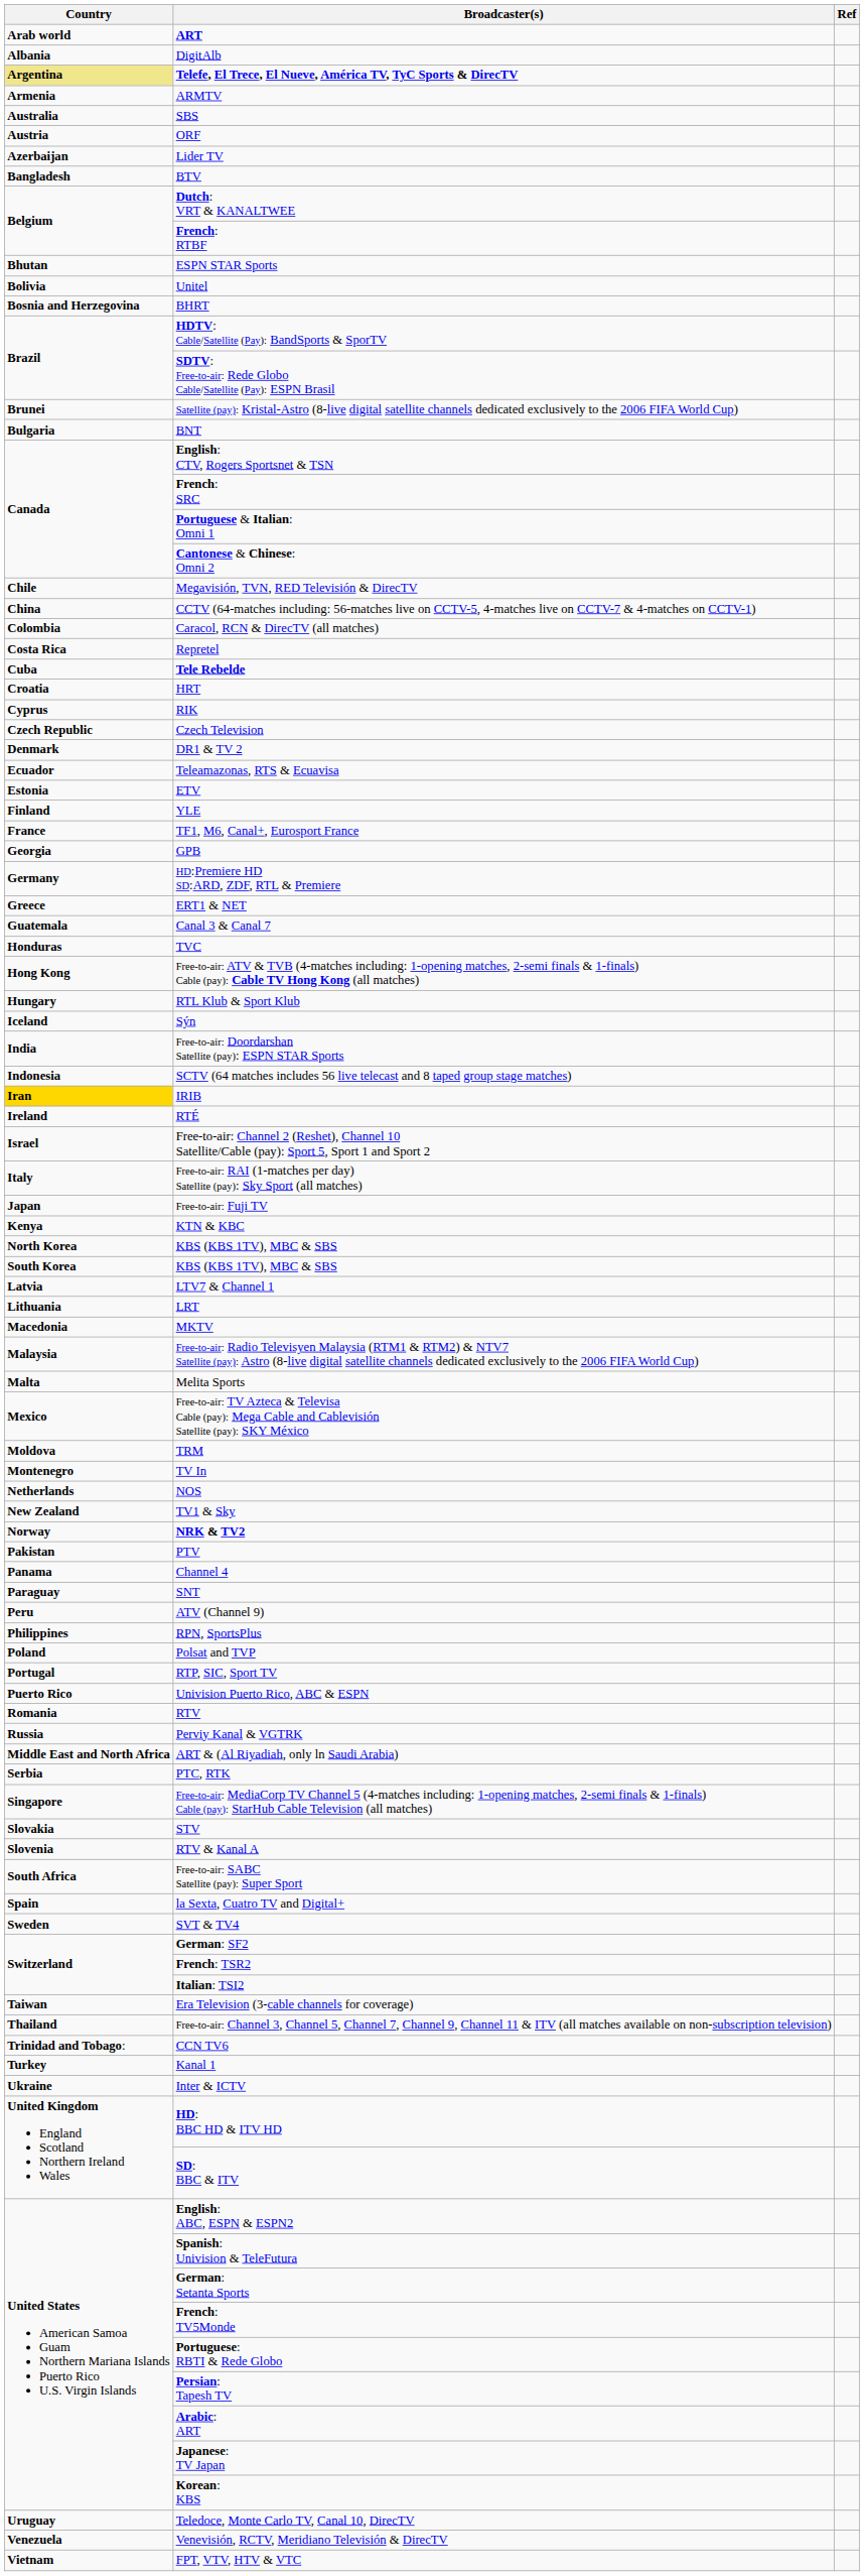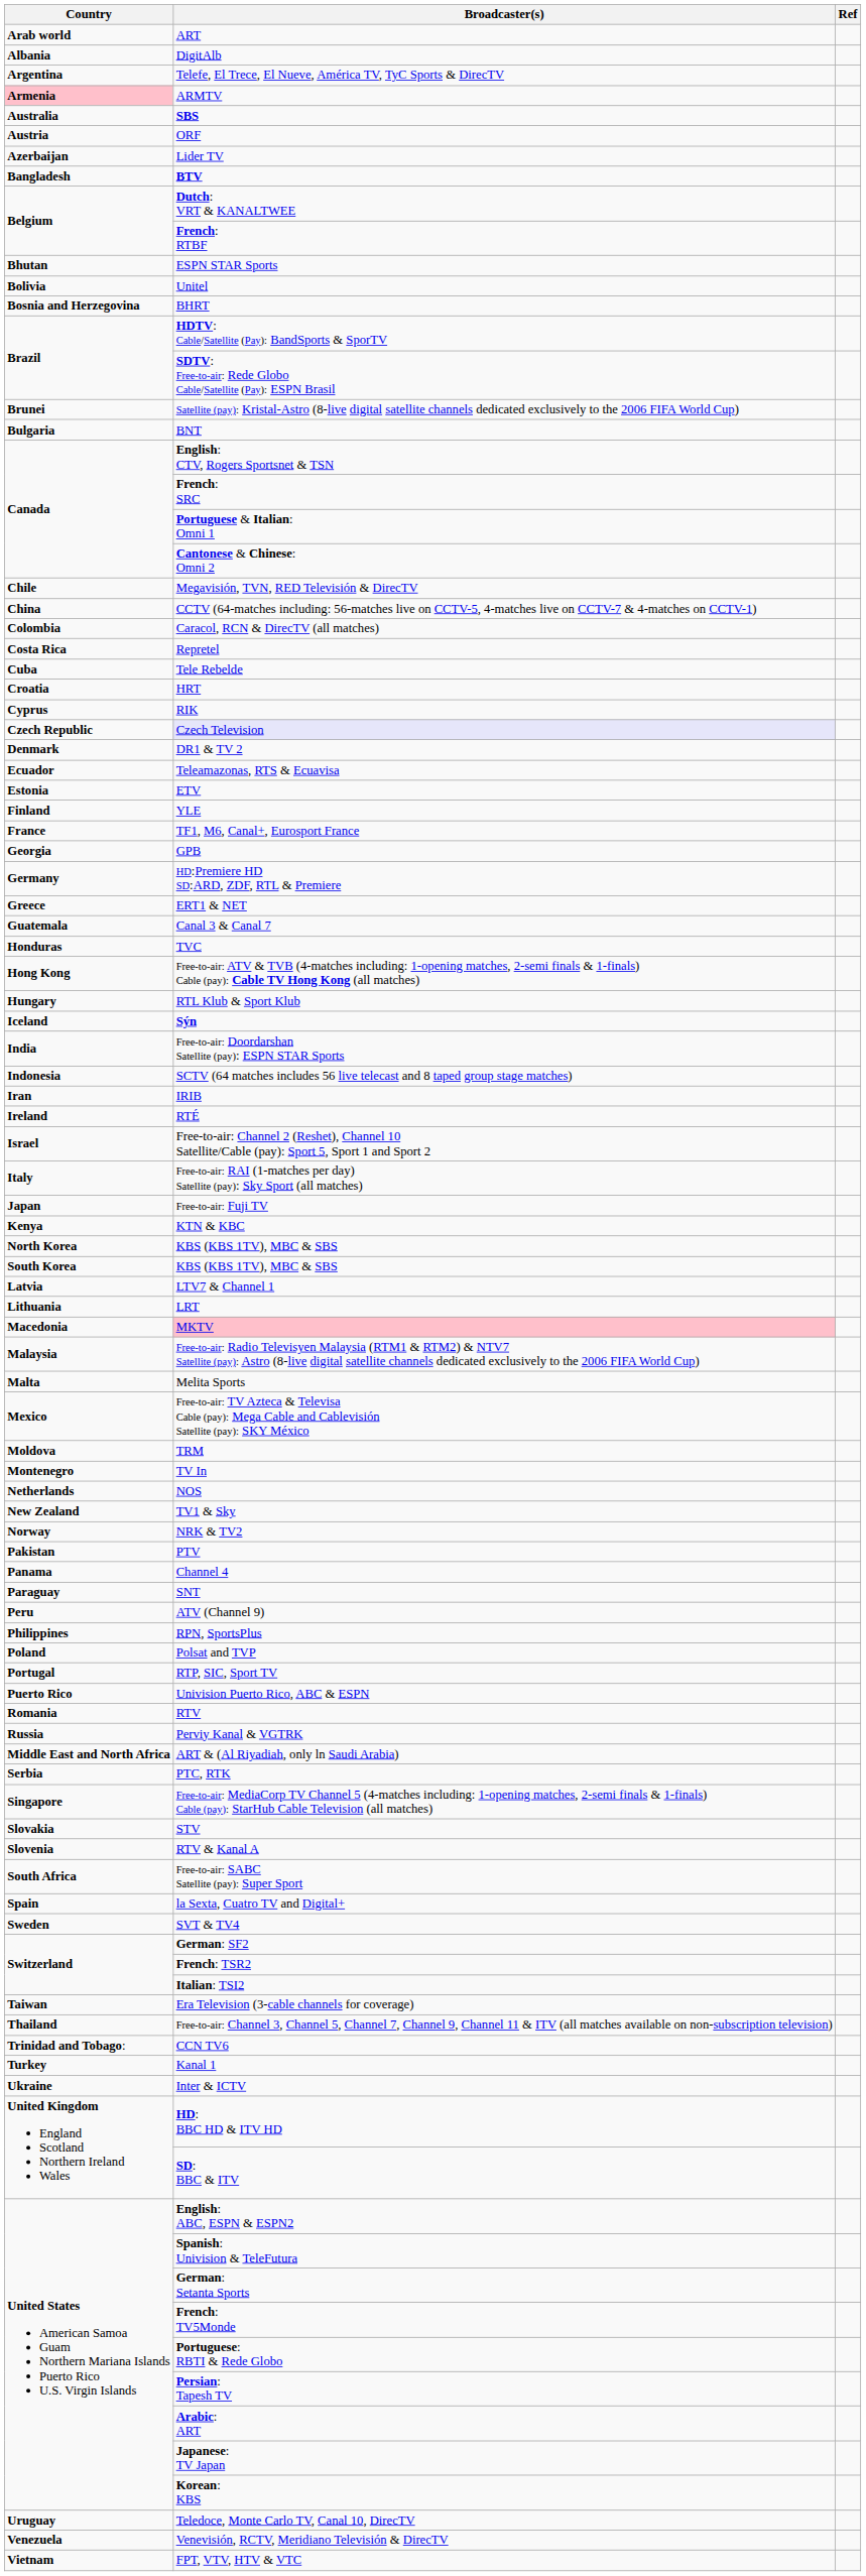ART | Broadcaster(s): bold -> normal
Telefe, El Trece, El Nueve, América TV, TyC Sports & DirecTV | Country: khaki background -> no background
Telefe, El Trece, El Nueve, América TV, TyC Sports & DirecTV | Broadcaster(s): bold -> normal
ARMTV | Country: no background -> pink background
SBS | Broadcaster(s): normal -> bold
BTV | Broadcaster(s): normal -> bold
Tele Rebelde | Broadcaster(s): bold -> normal
Czech Television | Broadcaster(s): no background -> lavender background
Sýn | Broadcaster(s): normal -> bold
IRIB | Country: gold background -> no background
MKTV | Broadcaster(s): no background -> pink background
NRK & TV2 | Broadcaster(s): bold -> normal
